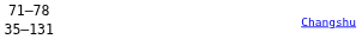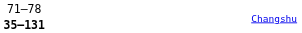35–131 | column 1: normal -> bold
